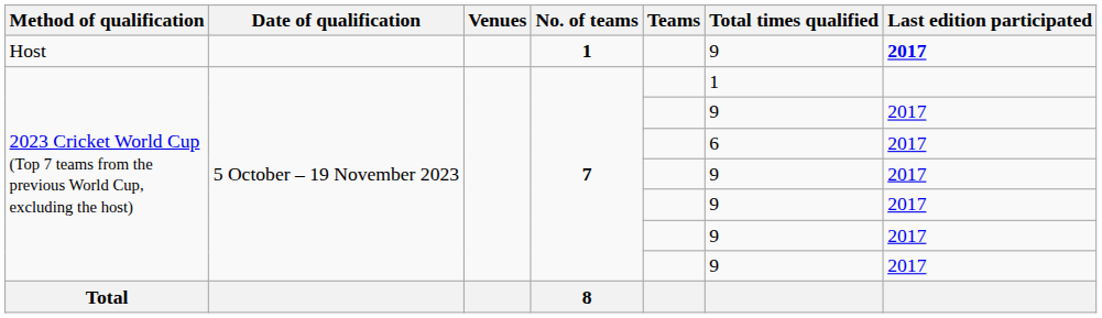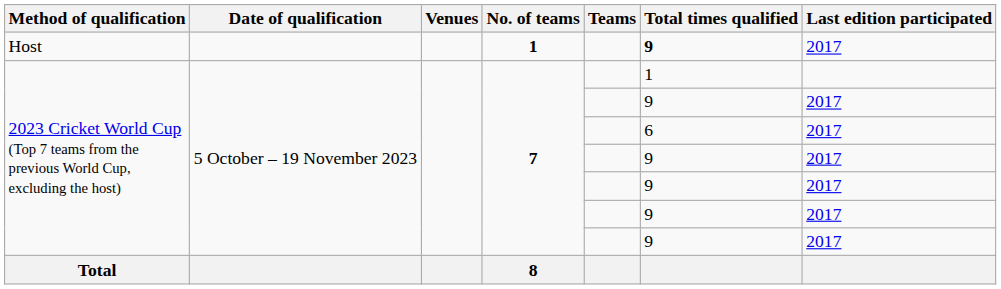Host | Total times qualified: normal -> bold
Host | Last edition participated: bold -> normal
